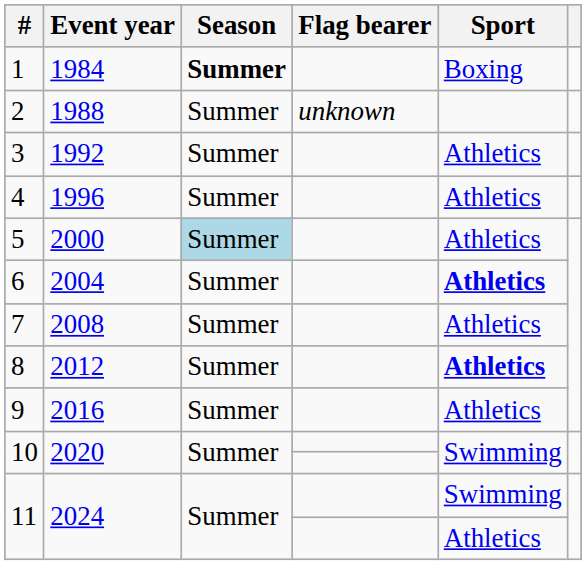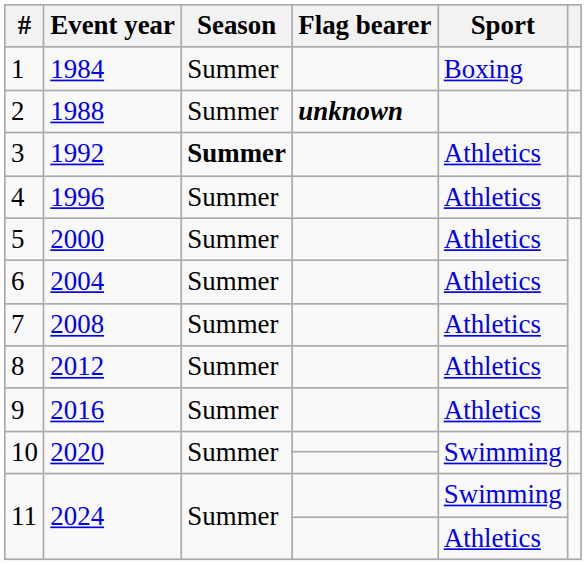1 | Season: bold -> normal
2 | Flag bearer: normal -> bold
3 | Season: normal -> bold
5 | Season: lightblue background -> no background
6 | Sport: bold -> normal
8 | Sport: bold -> normal
